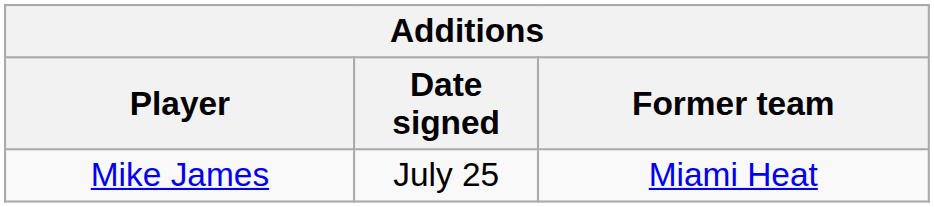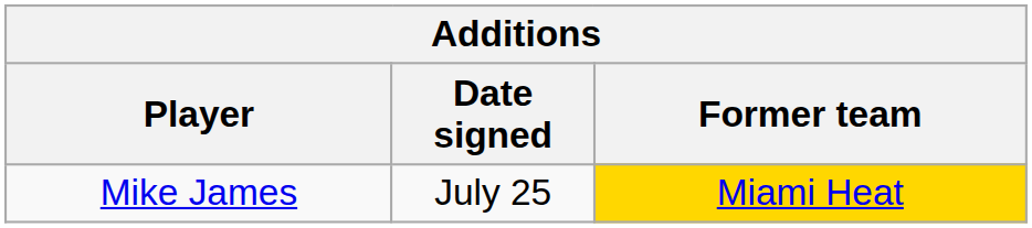Mike James | Former team: no background -> gold background
